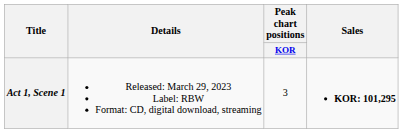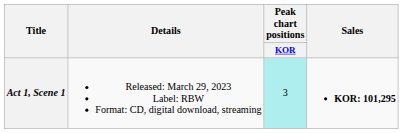Act 1, Scene 1 | Peak chart positions / KOR: no background -> paleturquoise background
